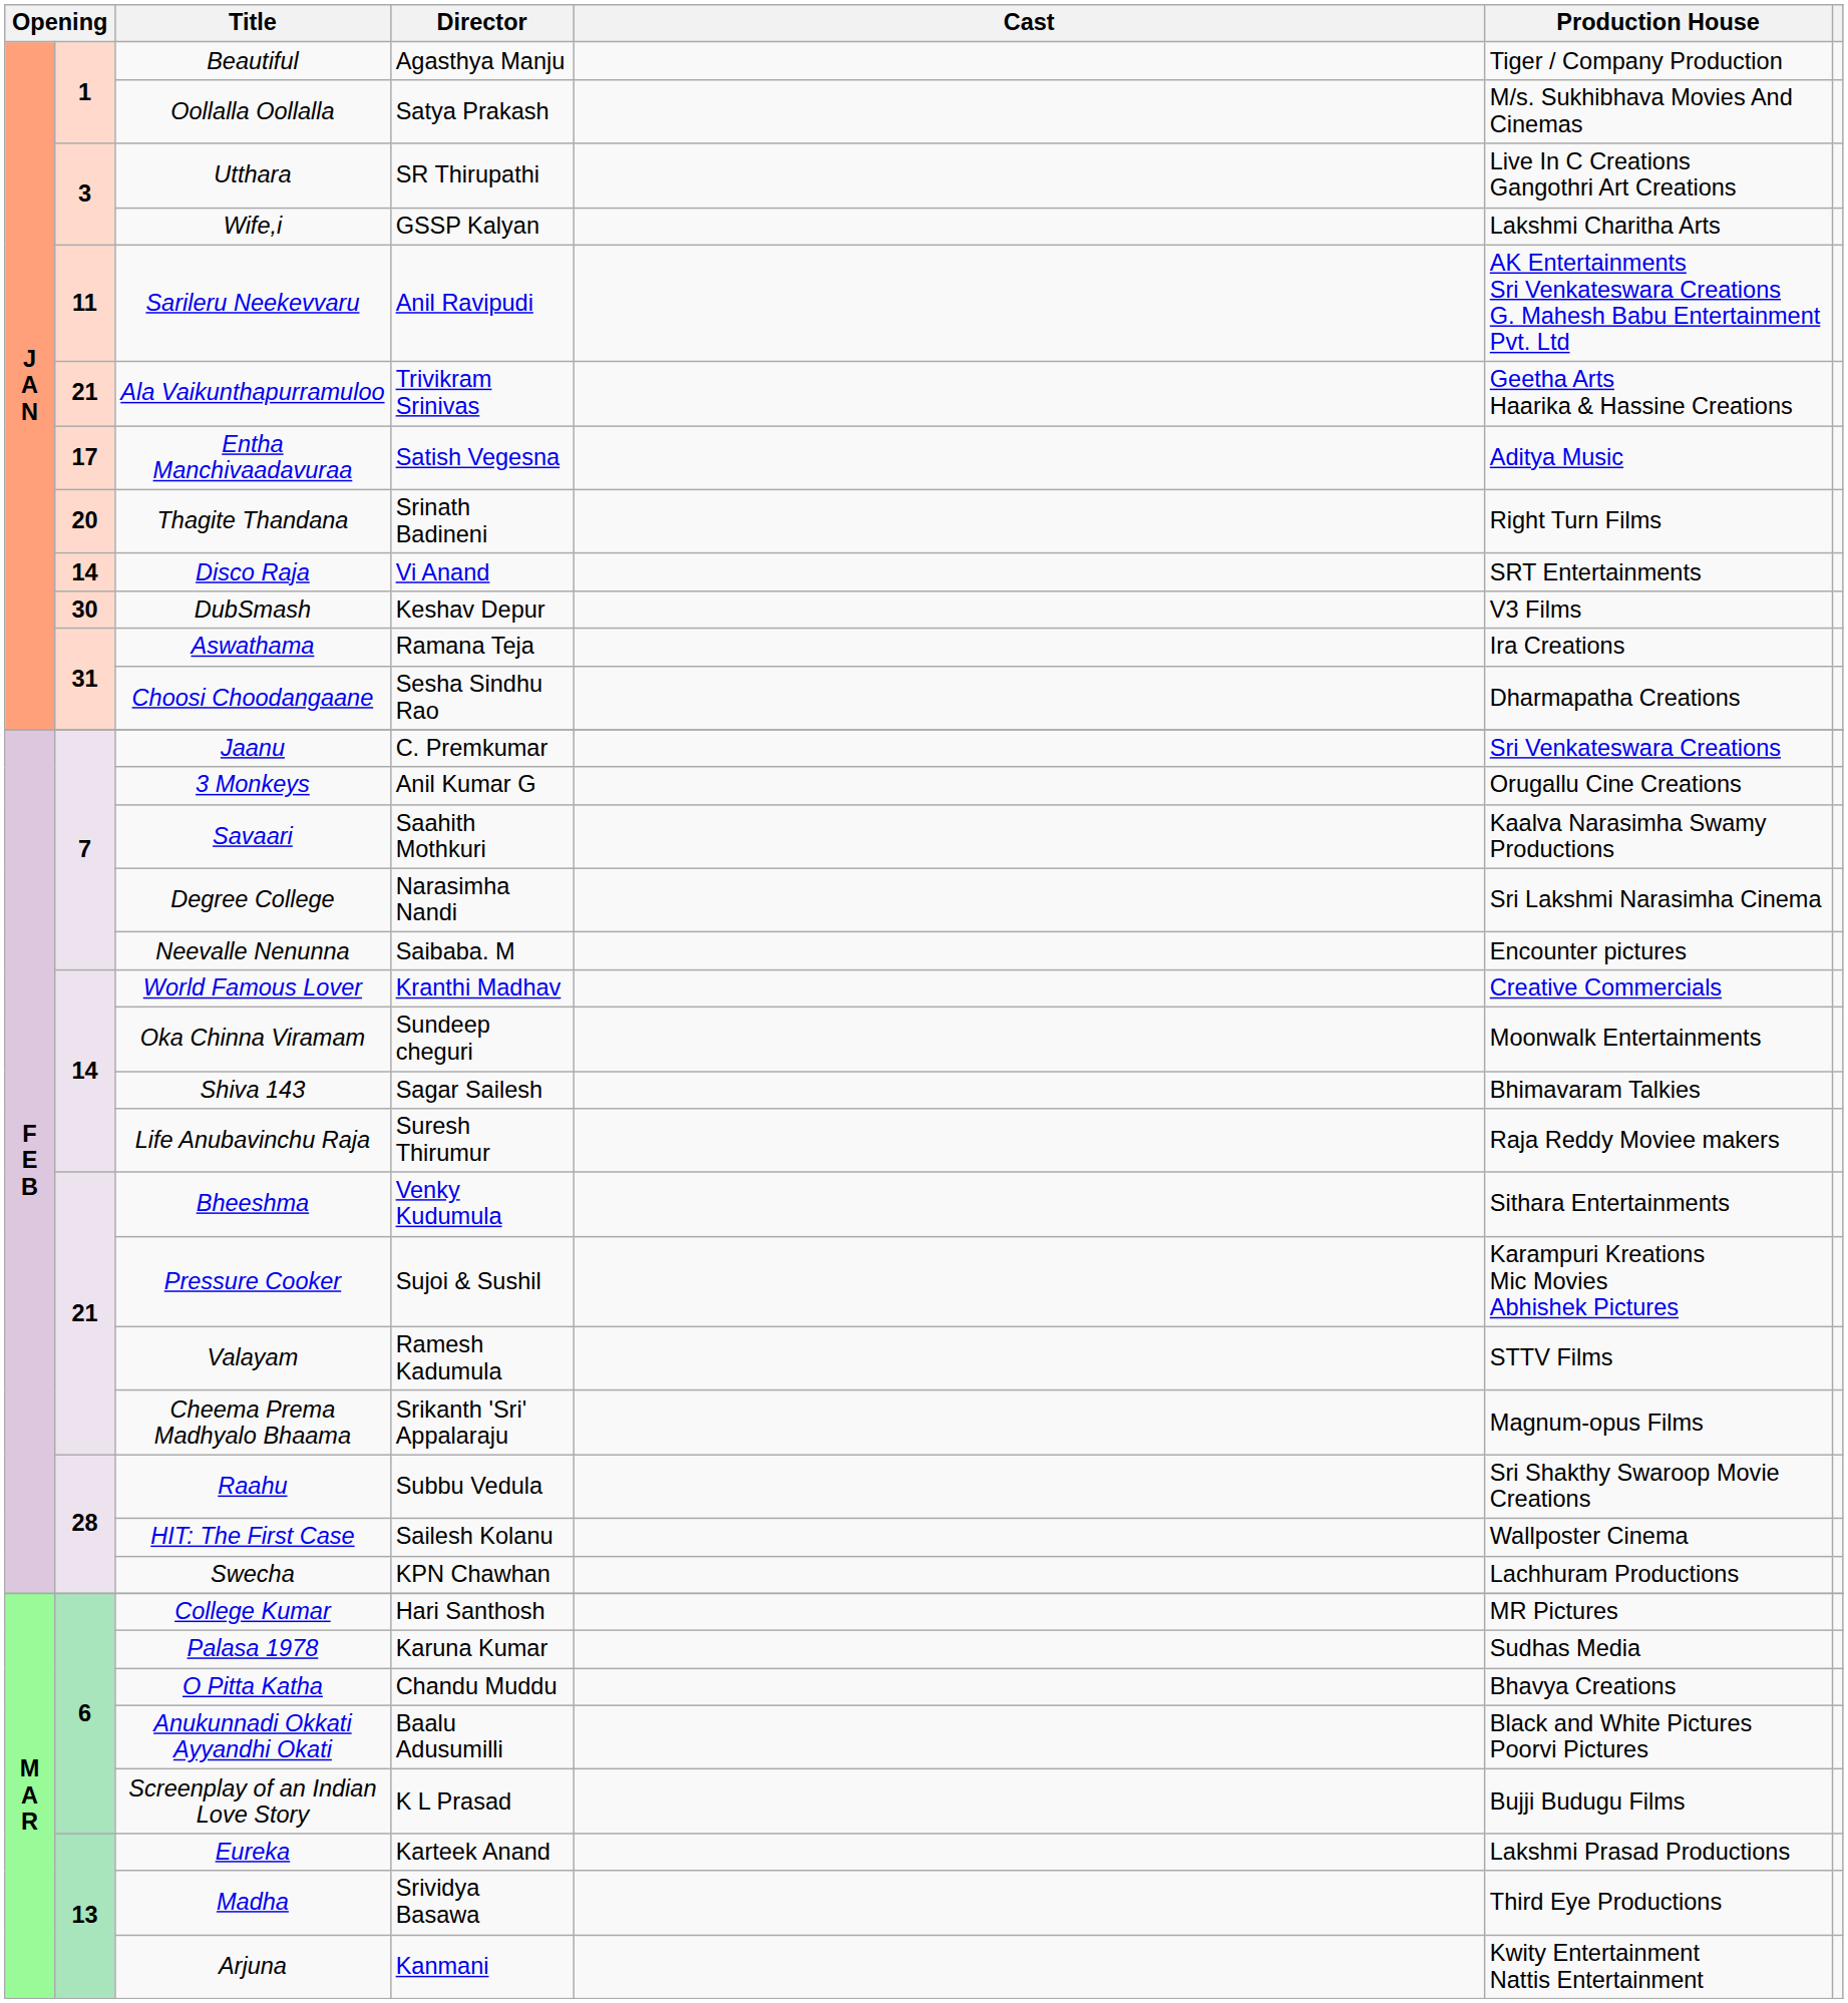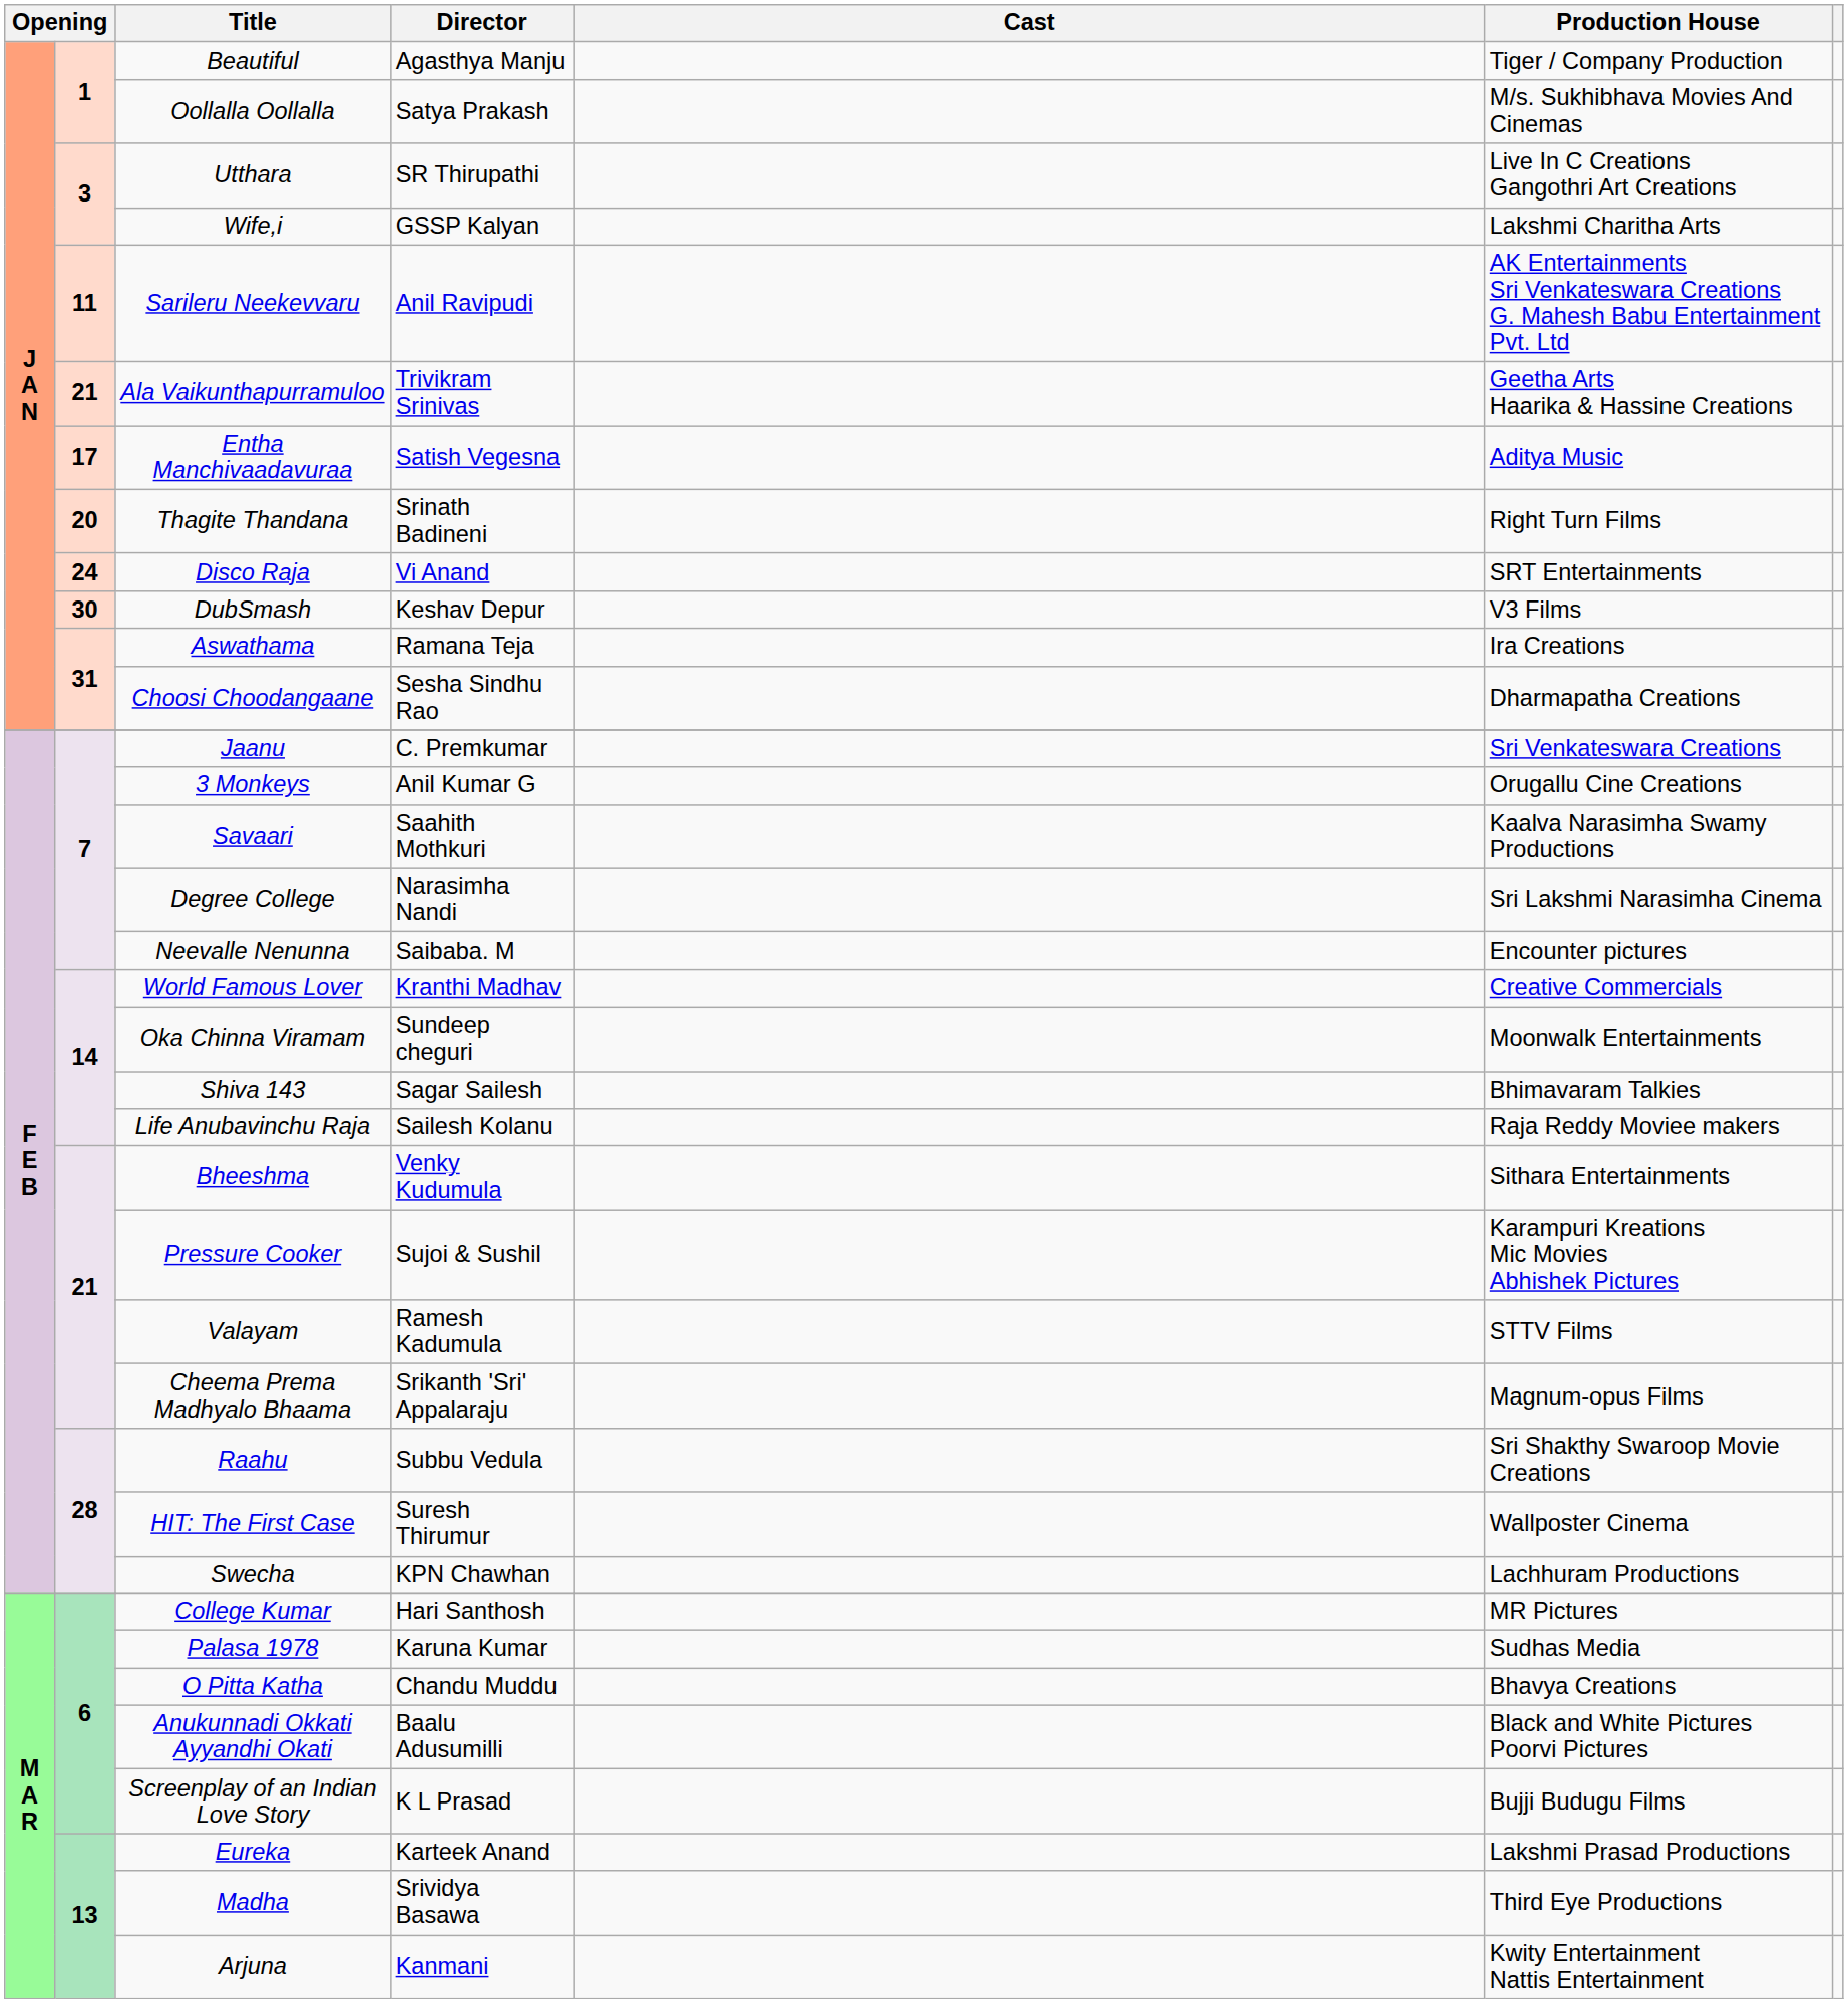Disco Raja | column 2: 14 -> 24
Life Anubavinchu Raja | Director: Suresh Thirumur -> Sailesh Kolanu
HIT: The First Case | Director: Sailesh Kolanu -> Suresh Thirumur
